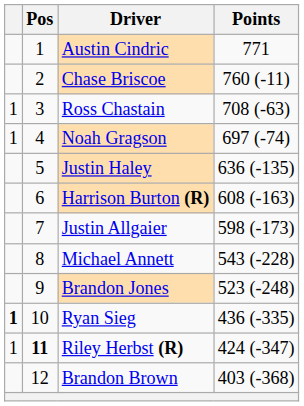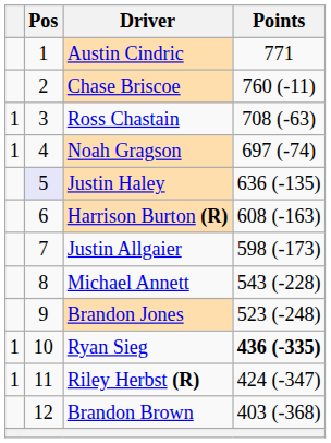Justin Haley | Pos: no background -> lavender background
Ryan Sieg | column 1: bold -> normal
Ryan Sieg | Points: normal -> bold
Riley Herbst (R) | Pos: bold -> normal
